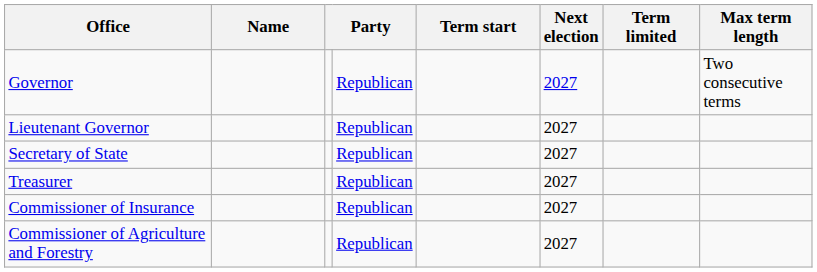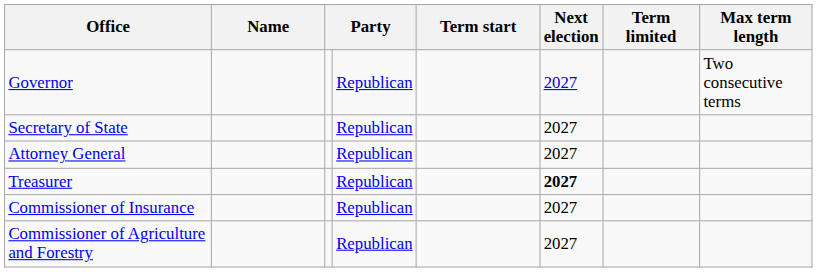- row: Lieutenant Governor | Republican | 2027
+ row: Attorney General | Republican | 2027
Treasurer | Next election: normal -> bold
